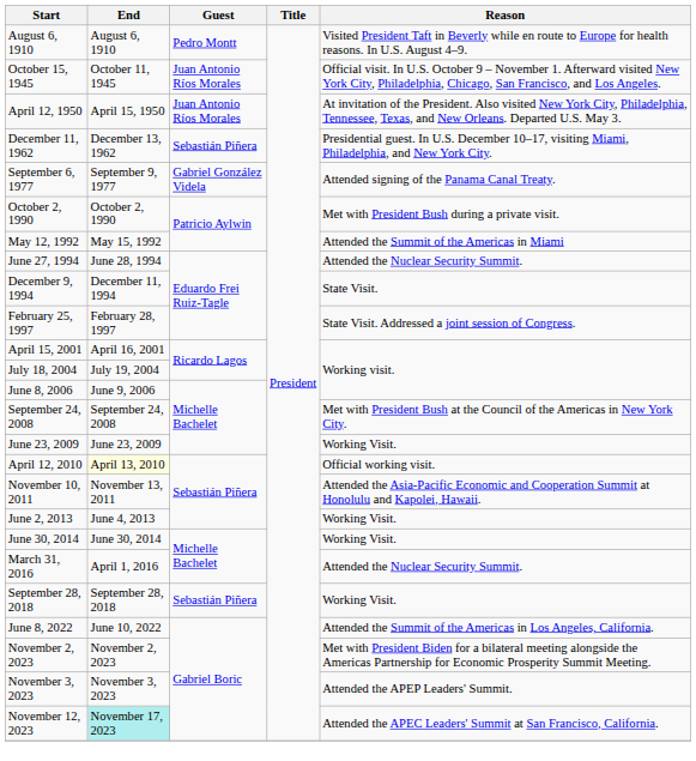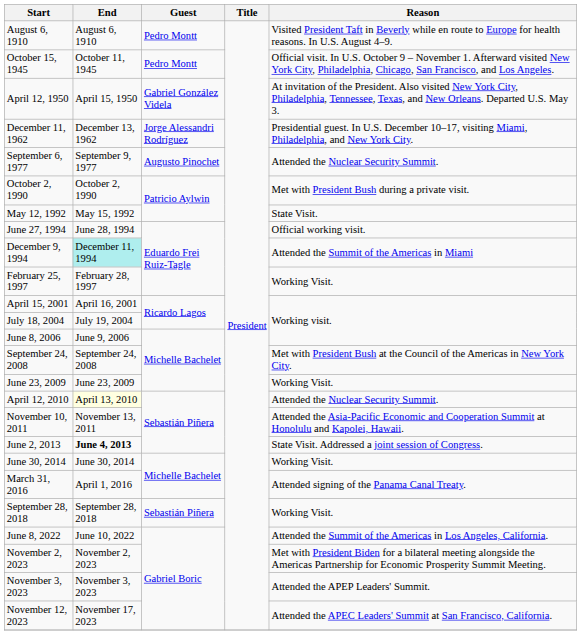October 15, 1945 | Guest: Juan Antonio Ríos Morales -> Pedro Montt
April 12, 1950 | Guest: Juan Antonio Ríos Morales -> Gabriel González Videla
December 11, 1962 | Guest: Sebastián Piñera -> Jorge Alessandri Rodríguez
September 6, 1977 | Guest: Gabriel González Videla -> Augusto Pinochet
September 6, 1977 | Reason: Attended signing of the Panama Canal Treaty. -> Attended the Nuclear Security Summit.
May 12, 1992 | Reason: Attended the Summit of the Americas in Miami -> State Visit.
June 27, 1994 | Reason: Attended the Nuclear Security Summit. -> Official working visit.
December 9, 1994 | End: no background -> paleturquoise background
December 9, 1994 | Reason: State Visit. -> Attended the Summit of the Americas in Miami
February 25, 1997 | Reason: State Visit. Addressed a joint session of Congress. -> Working Visit.
April 12, 2010 | Reason: Official working visit. -> Attended the Nuclear Security Summit.
June 2, 2013 | End: normal -> bold
June 2, 2013 | Reason: Working Visit. -> State Visit. Addressed a joint session of Congress.
March 31, 2016 | Reason: Attended the Nuclear Security Summit. -> Attended signing of the Panama Canal Treaty.
November 12, 2023 | End: paleturquoise background -> no background
